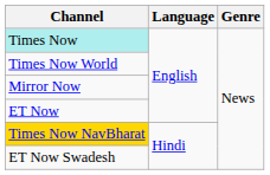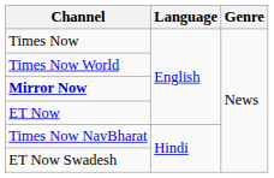Times Now | Channel: paleturquoise background -> no background
Mirror Now | Channel: normal -> bold
Times Now NavBharat | Channel: gold background -> no background
